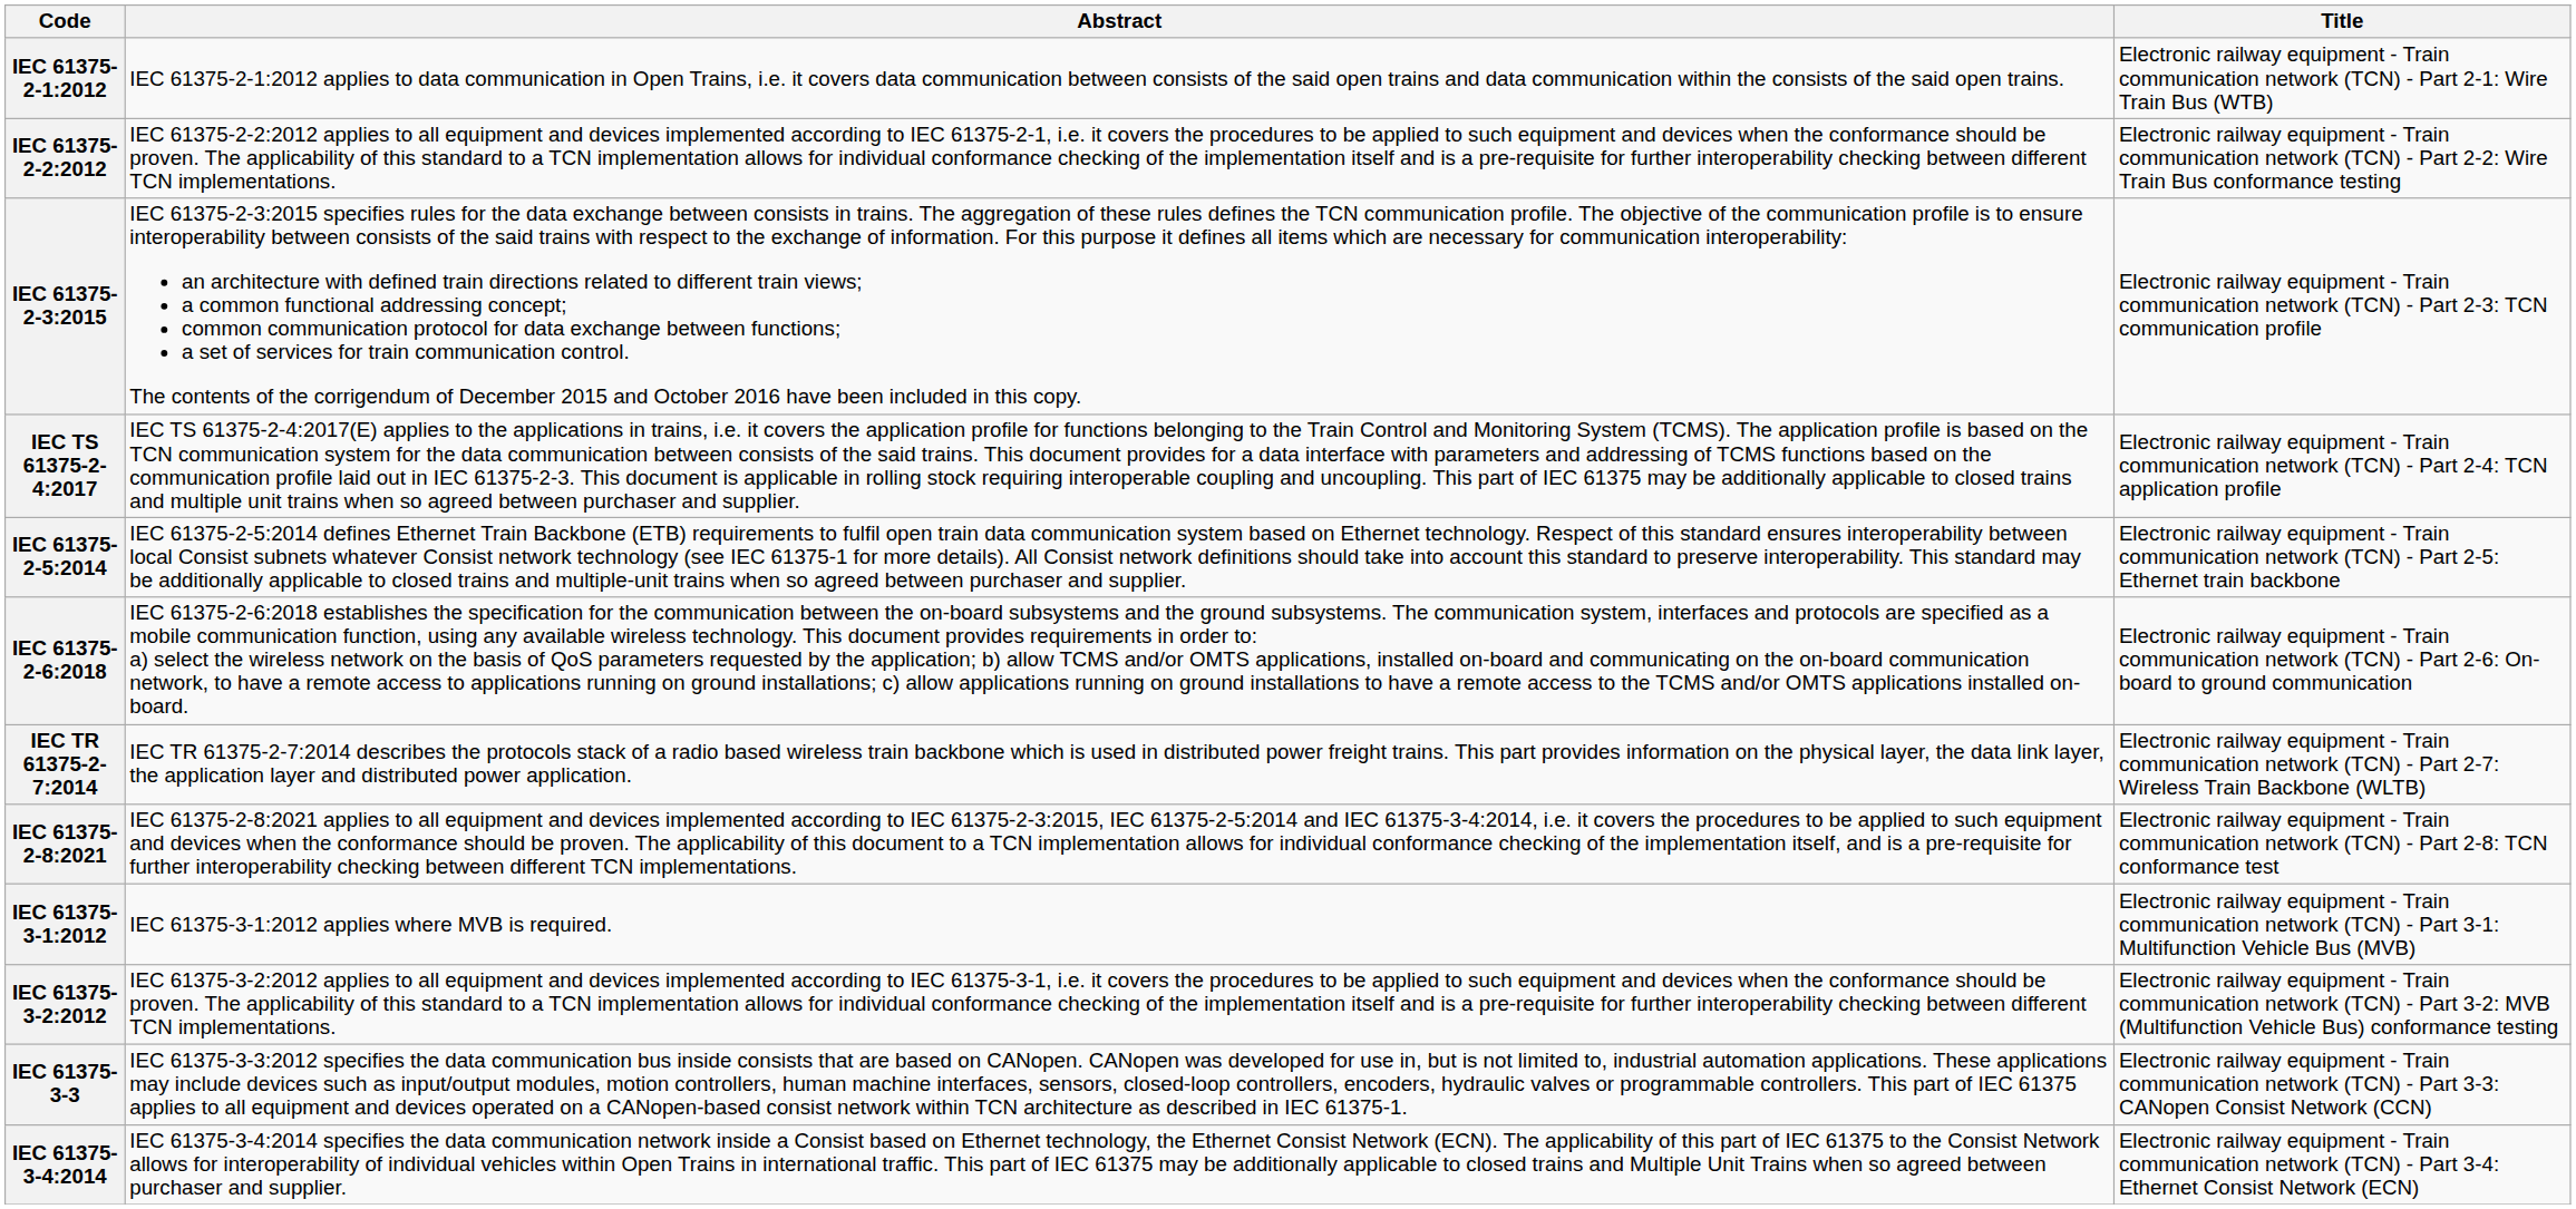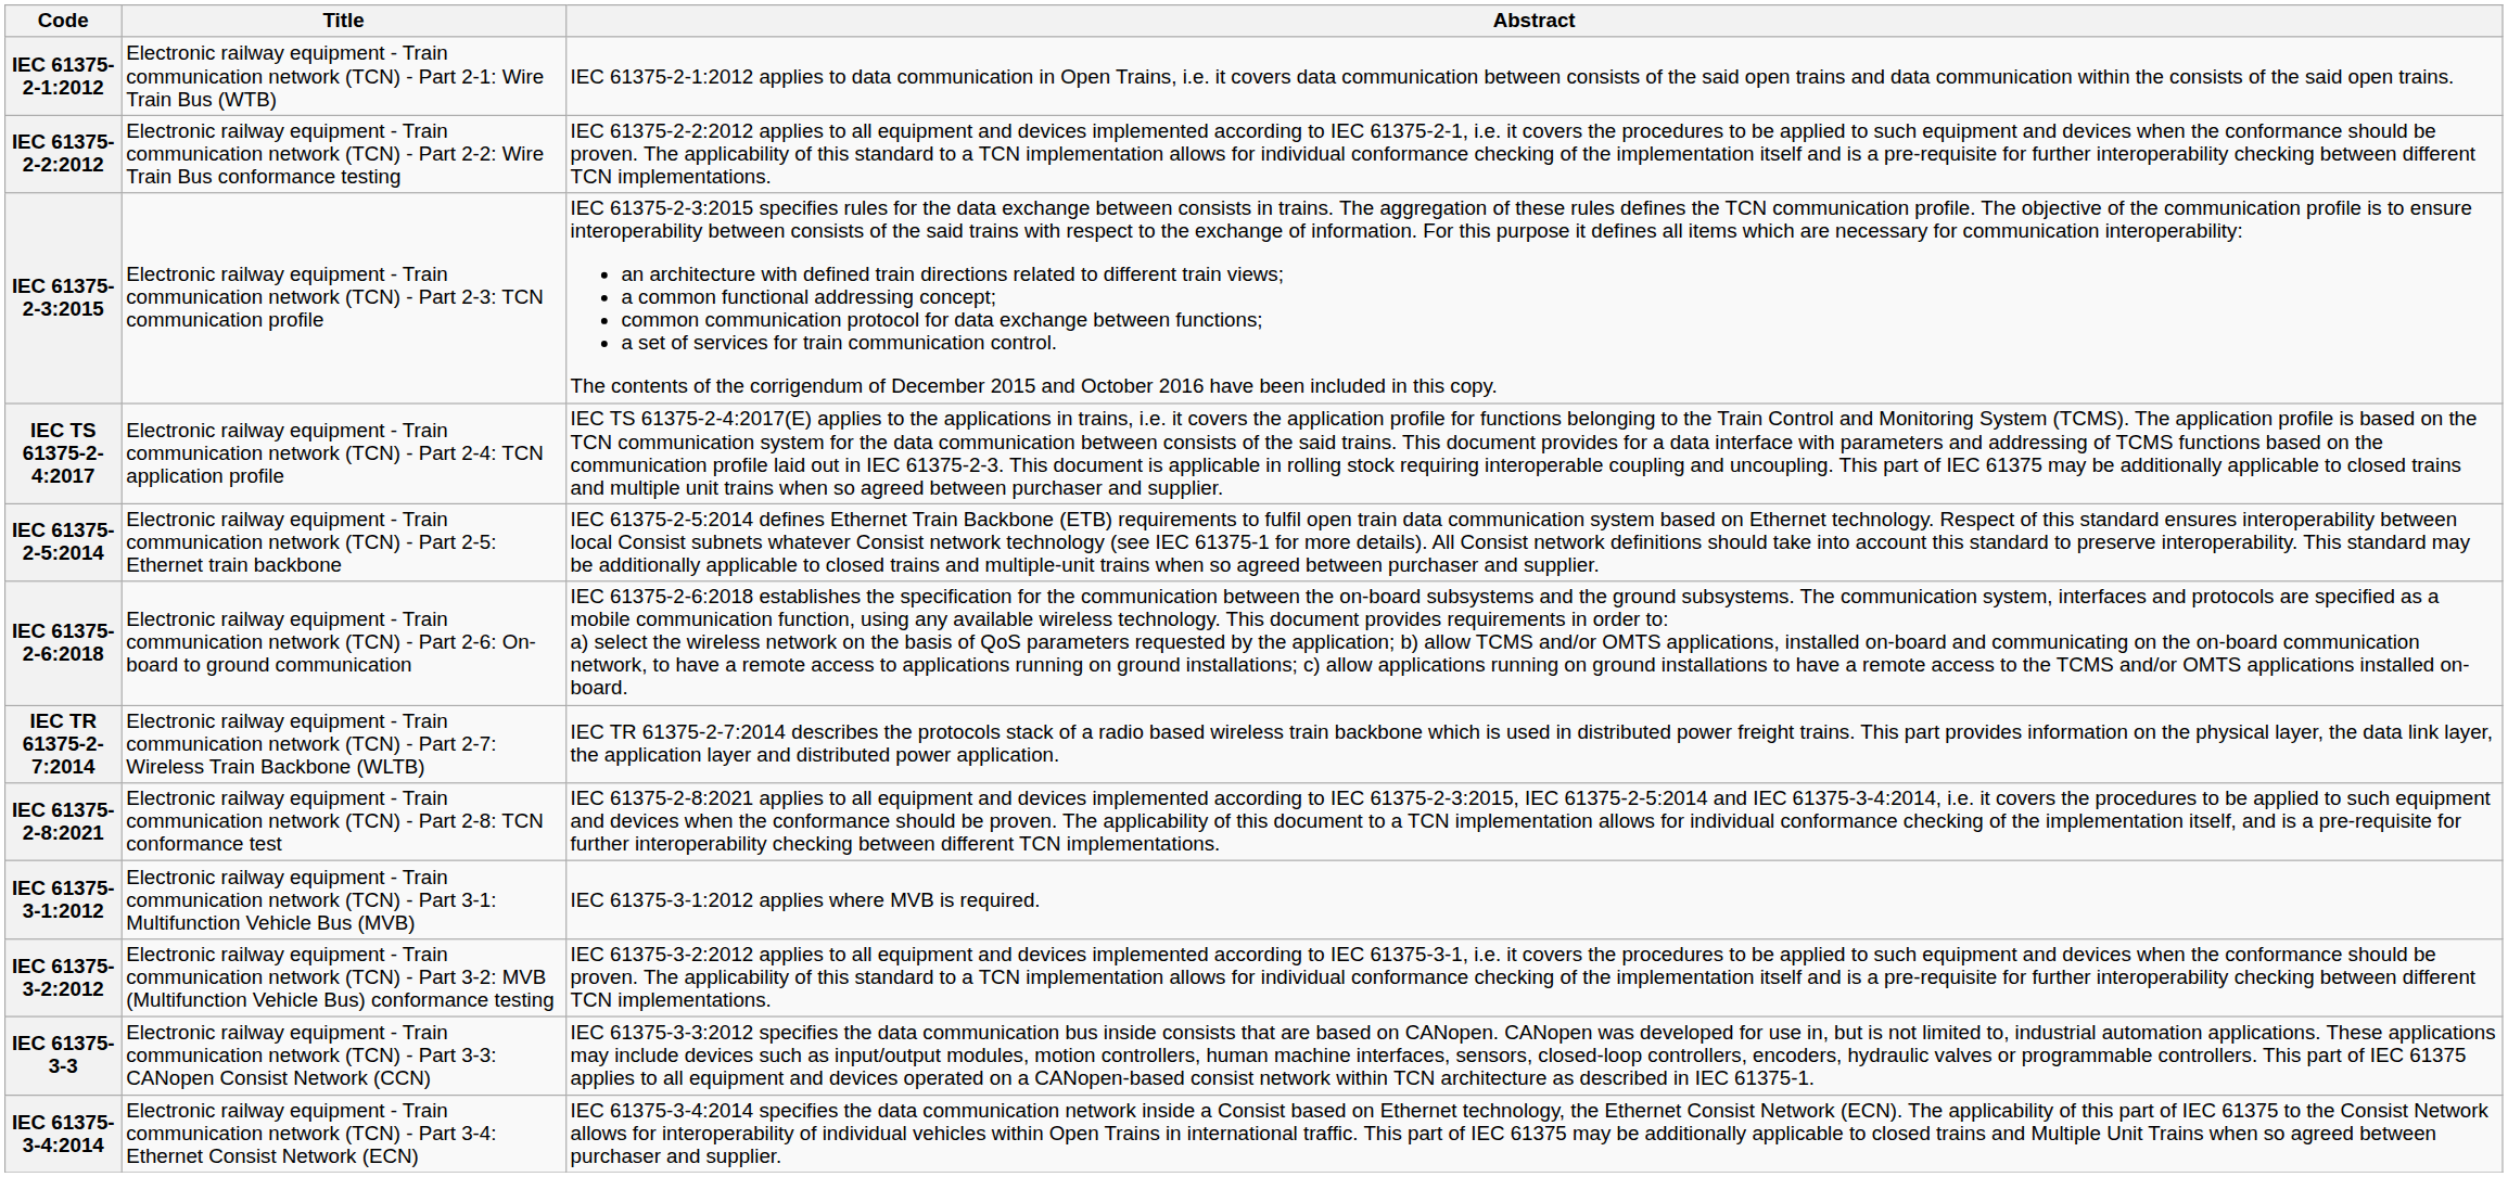columns swapped: Title <-> Abstract
